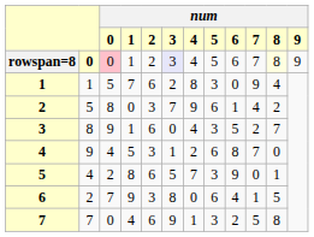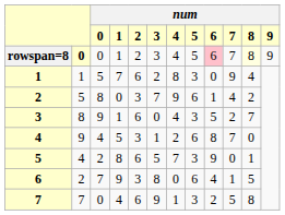rowspan=8 | num / 0: pink background -> no background
rowspan=8 | num / 3: lavender background -> no background
rowspan=8 | num / 6: no background -> pink background
